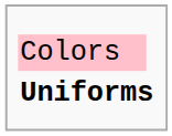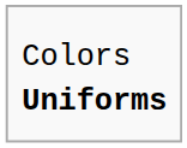row 1 | column 1: pink background -> no background
